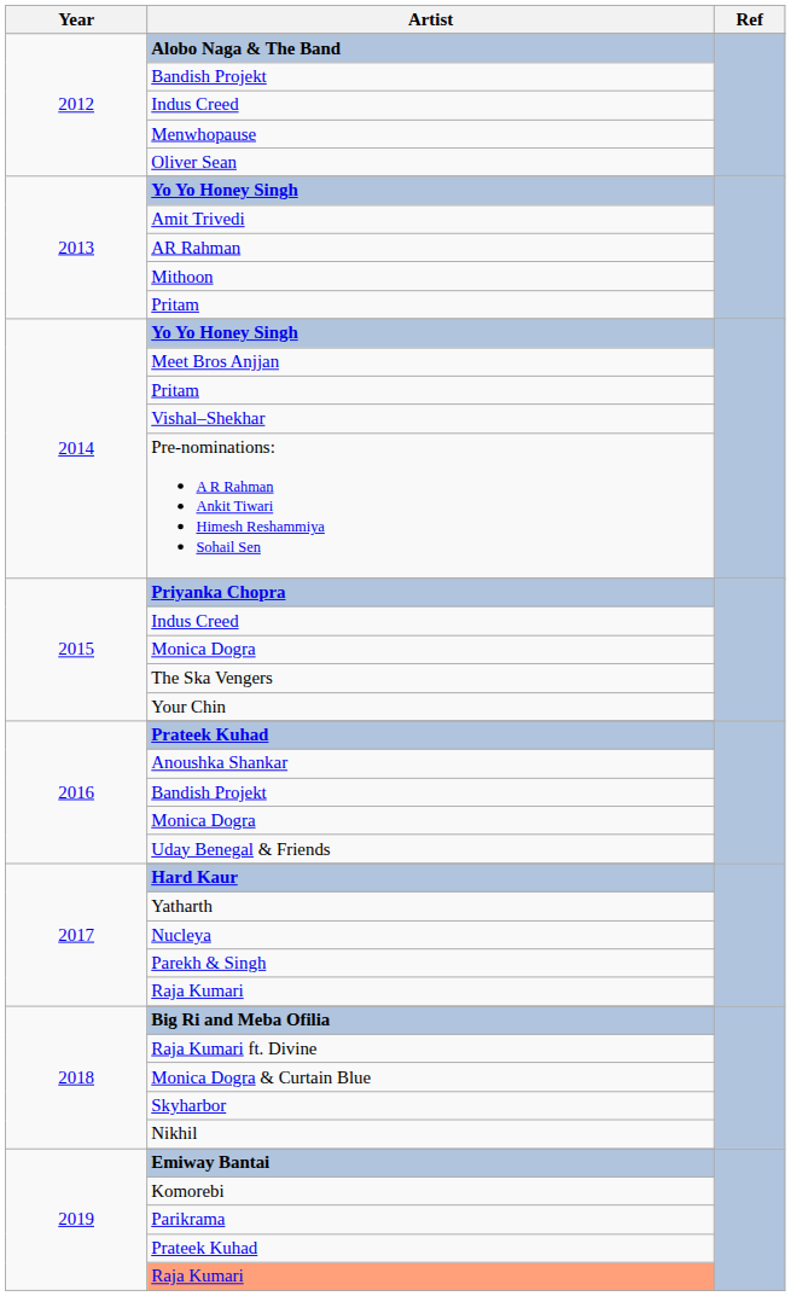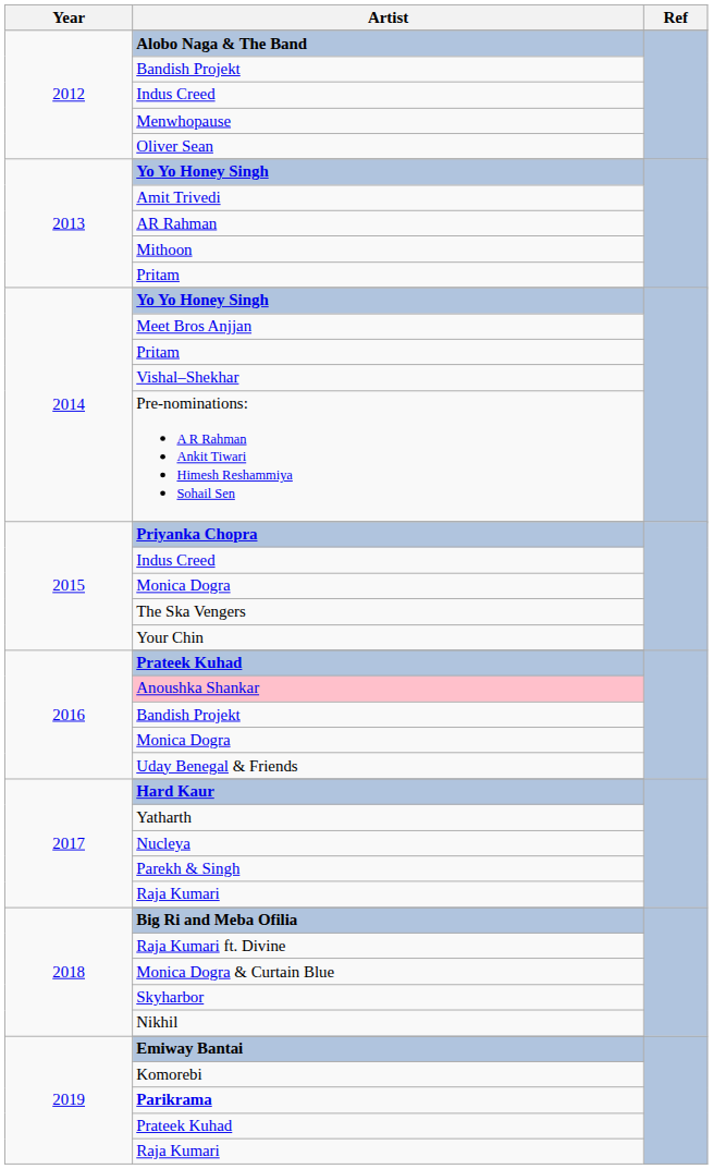Anoushka Shankar | Artist: no background -> pink background
Parikrama | Artist: normal -> bold
2019 / Raja Kumari | Artist: lightsalmon background -> no background
